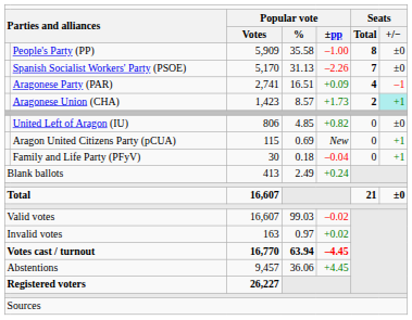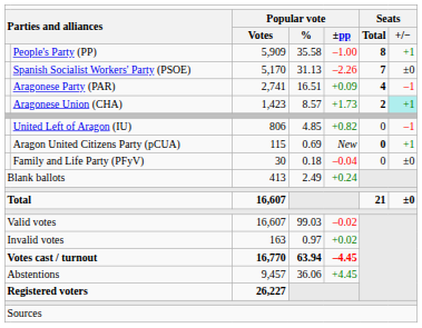People's Party (PP) | column 7: ±0 -> +1
United Left of Aragon (IU) | column 7: ±0 -> –1
Aragon United Citizens Party (pCUA) | column 6: normal -> bold
Family and Life Party (PFyV) | column 7: +1 -> ±0
